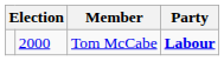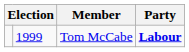Tom McCabe | column 2: 2000 -> 1999
